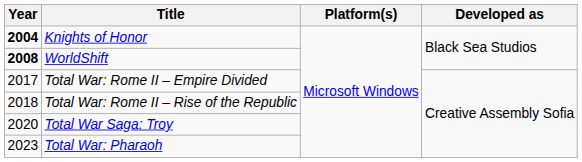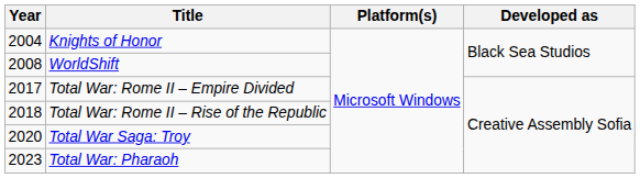Knights of Honor | Year: bold -> normal
WorldShift | Year: bold -> normal
